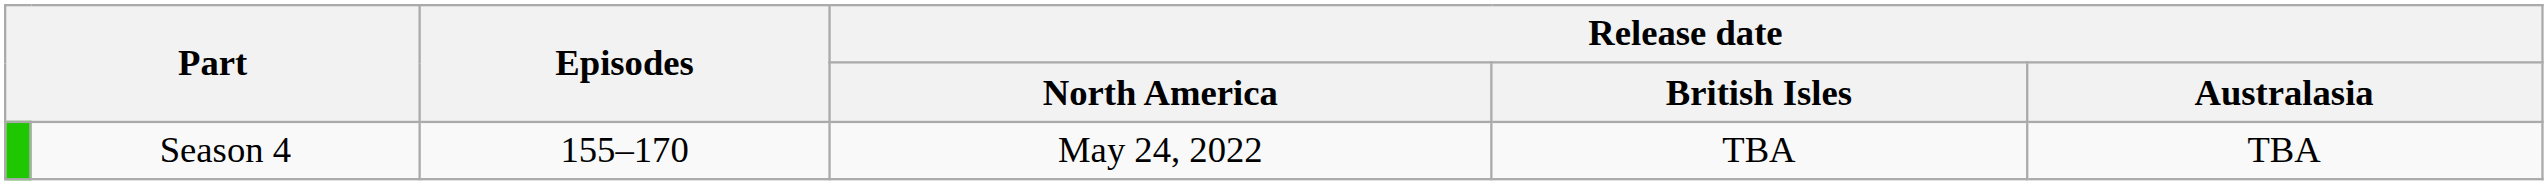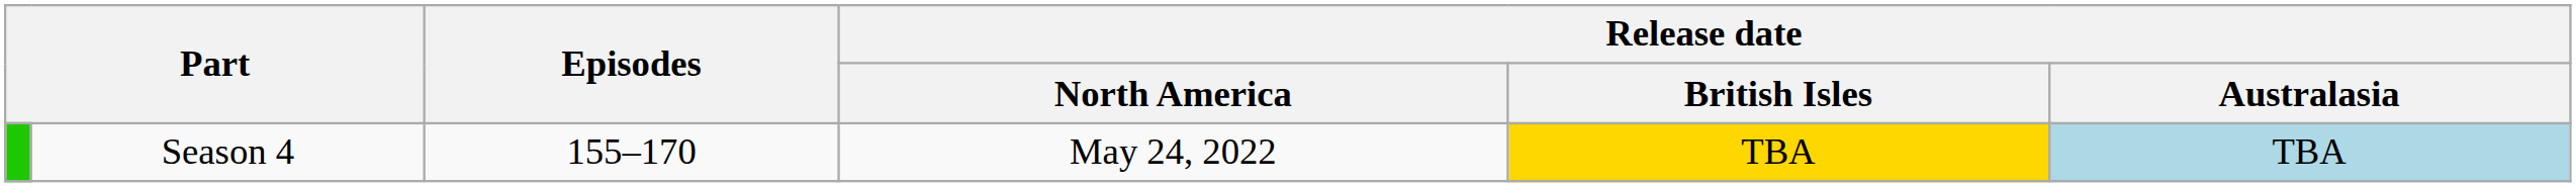Season 4 | Release date / British Isles: no background -> gold background
Season 4 | Release date / Australasia: no background -> lightblue background
